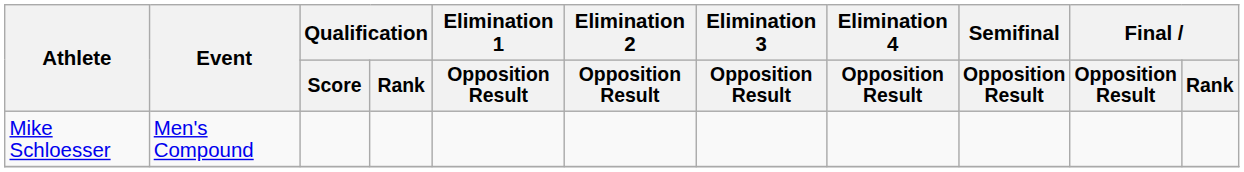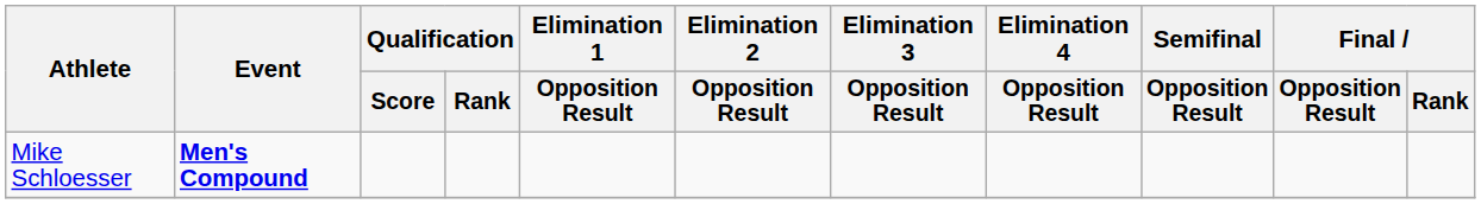Mike Schloesser | Event: normal -> bold
